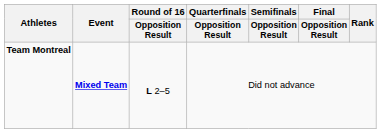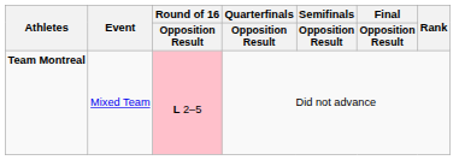Team Montreal | Event: bold -> normal
Team Montreal | Round of 16 / Opposition Result: no background -> pink background
